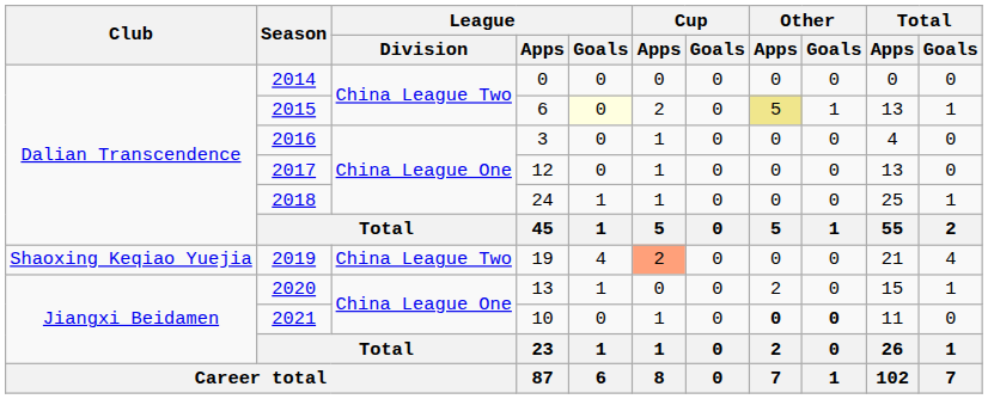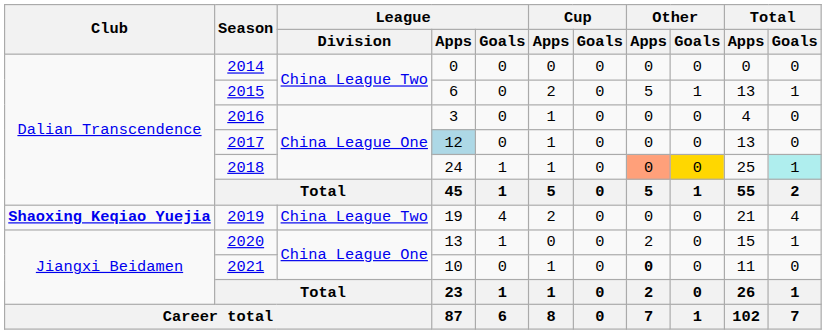2015 | League / Goals: lightyellow background -> no background
2015 | Other / Apps: khaki background -> no background
2017 | League / Apps: no background -> lightblue background
2018 | Other / Apps: no background -> lightsalmon background
2018 | Other / Goals: no background -> gold background
2018 | Total / Goals: no background -> paleturquoise background
2019 | Club: normal -> bold
2019 | Cup / Apps: lightsalmon background -> no background
2021 | Other / Goals: bold -> normal
